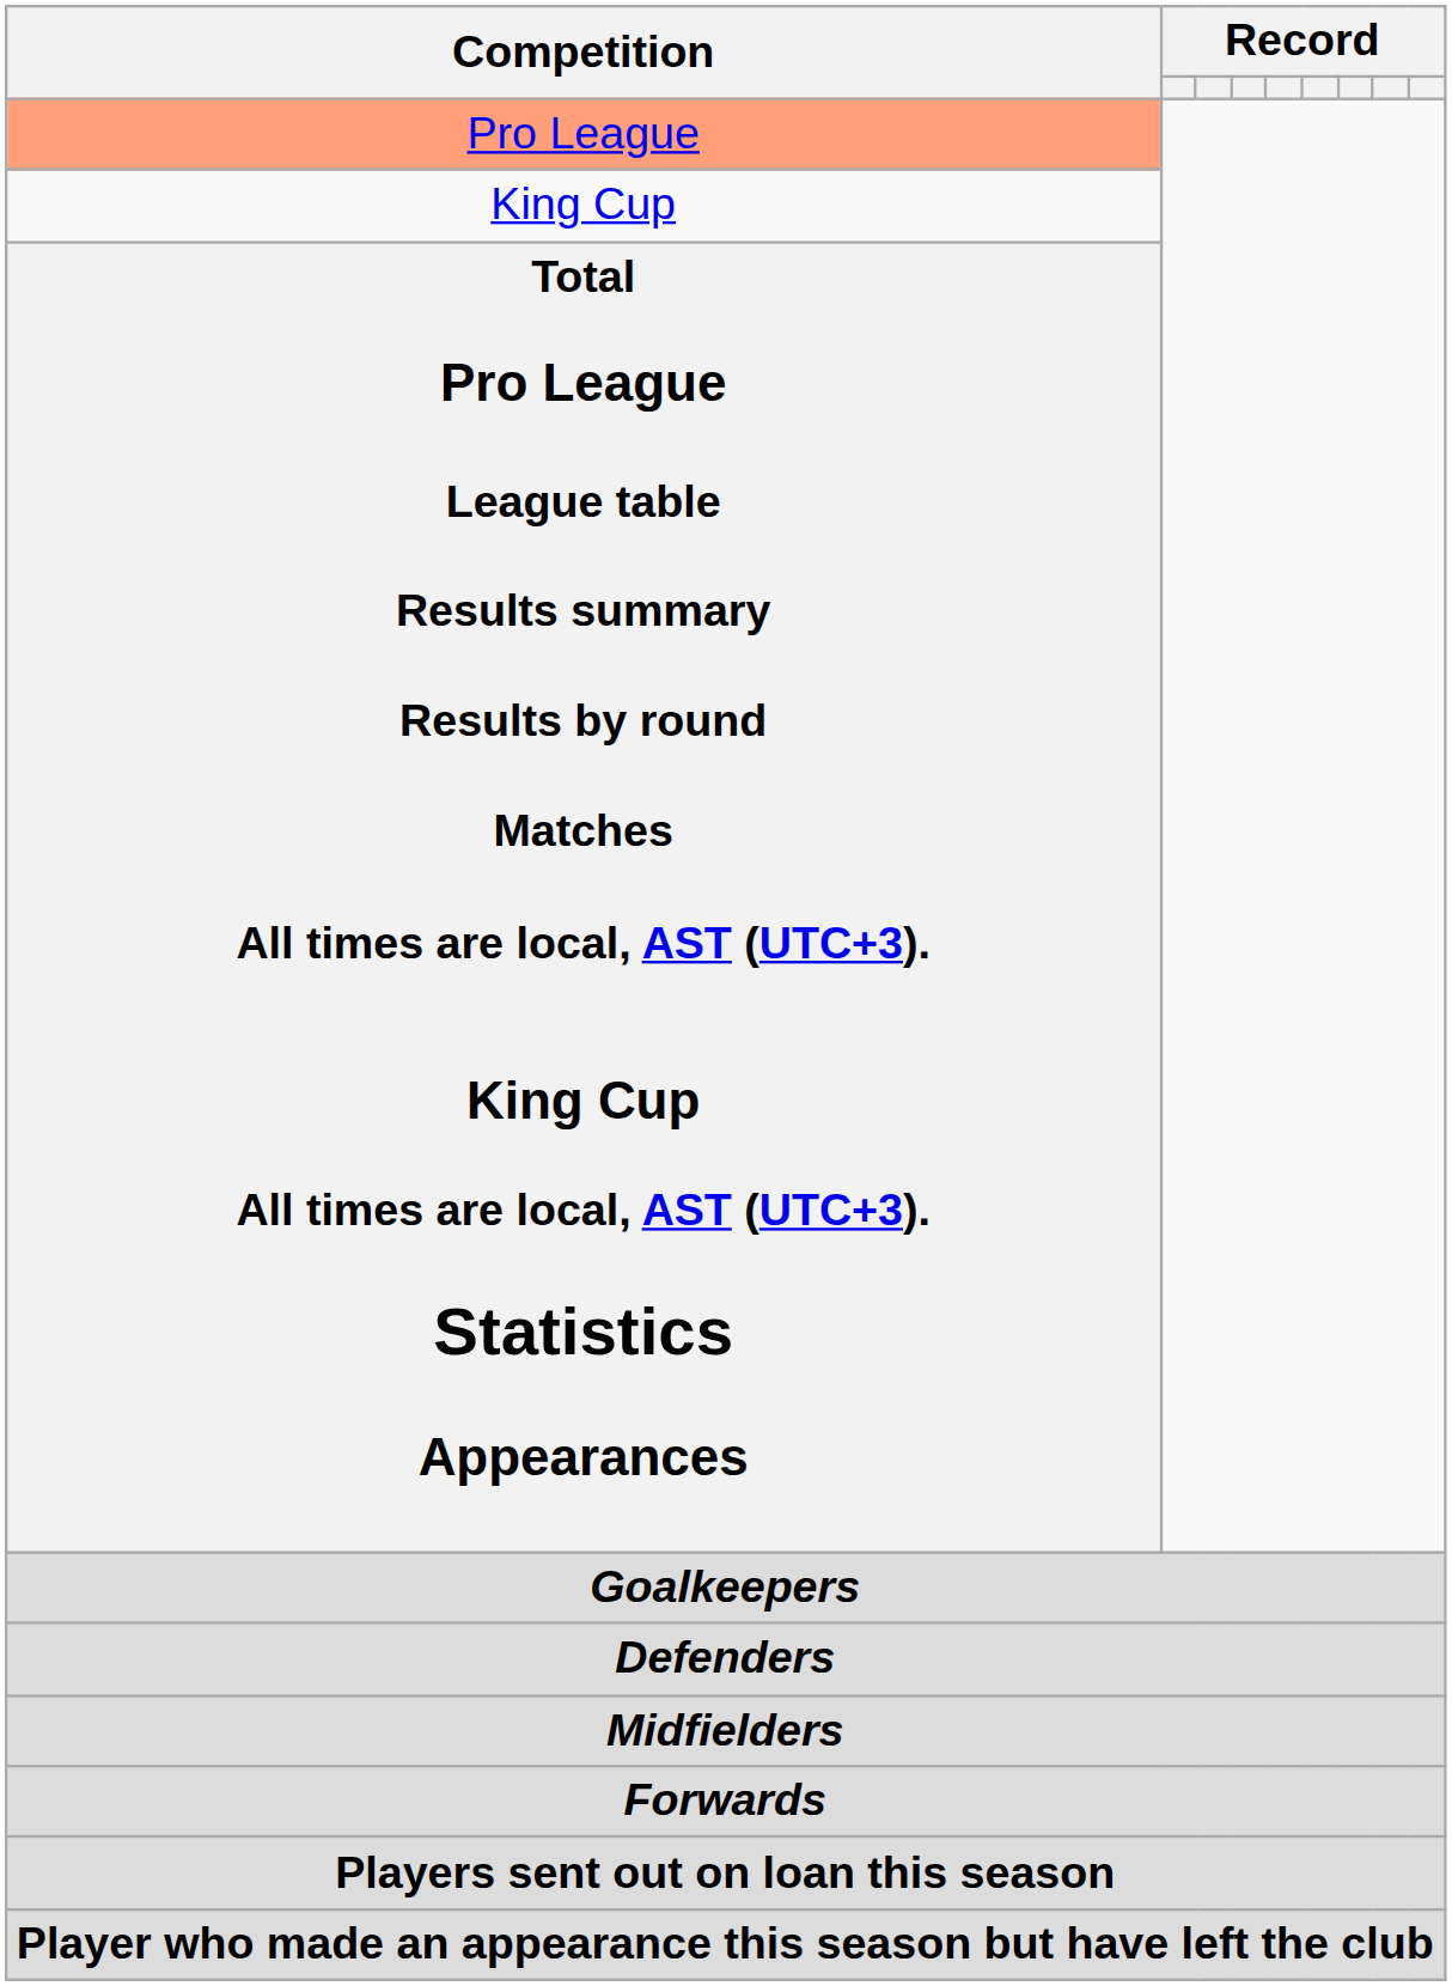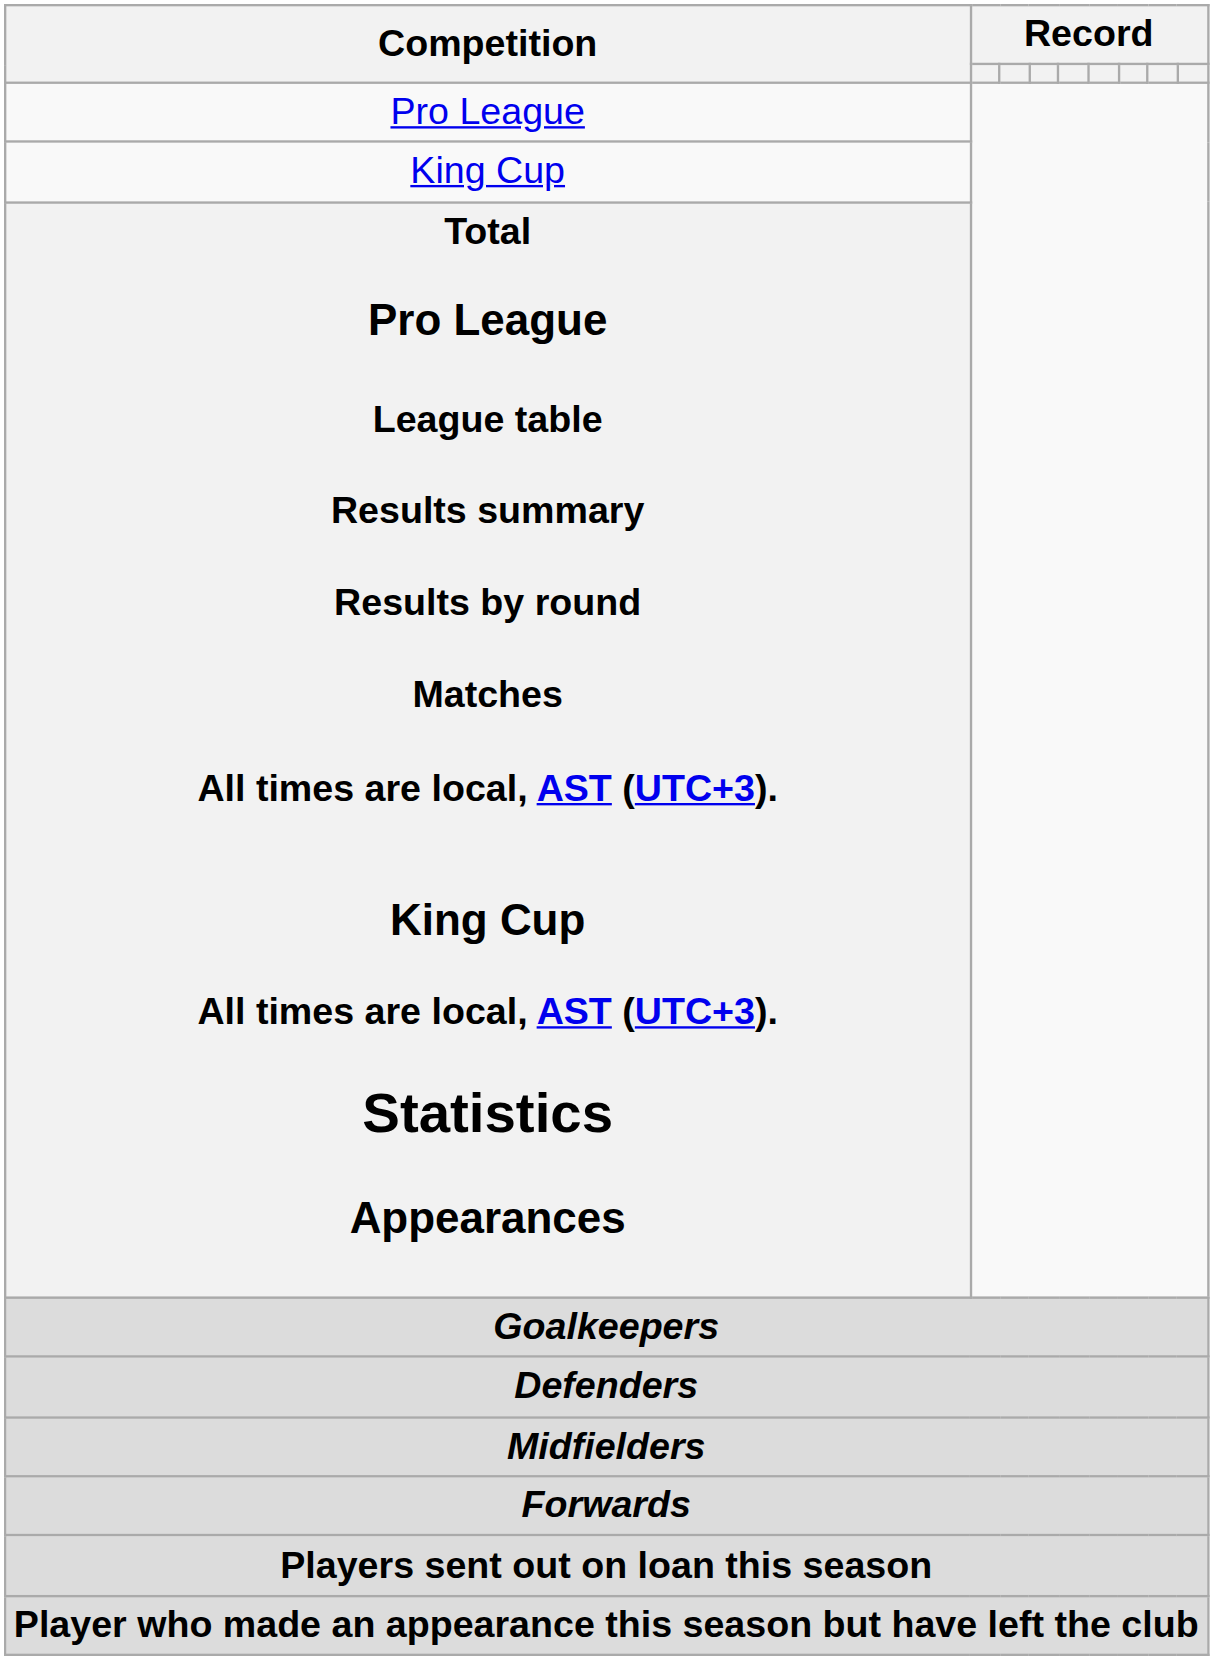Pro League | Competition: lightsalmon background -> no background
